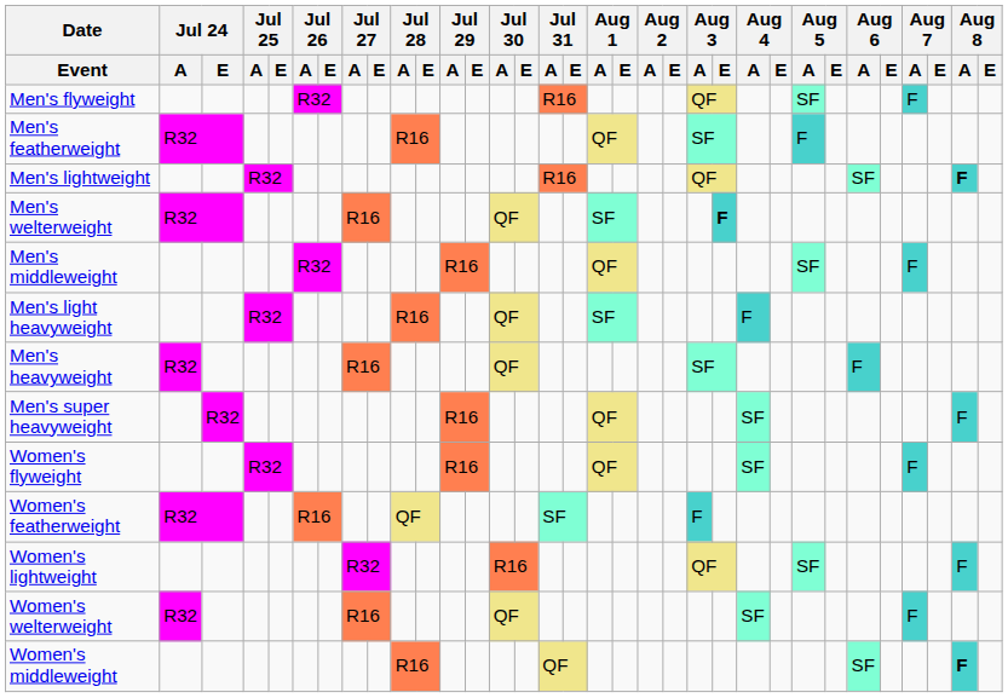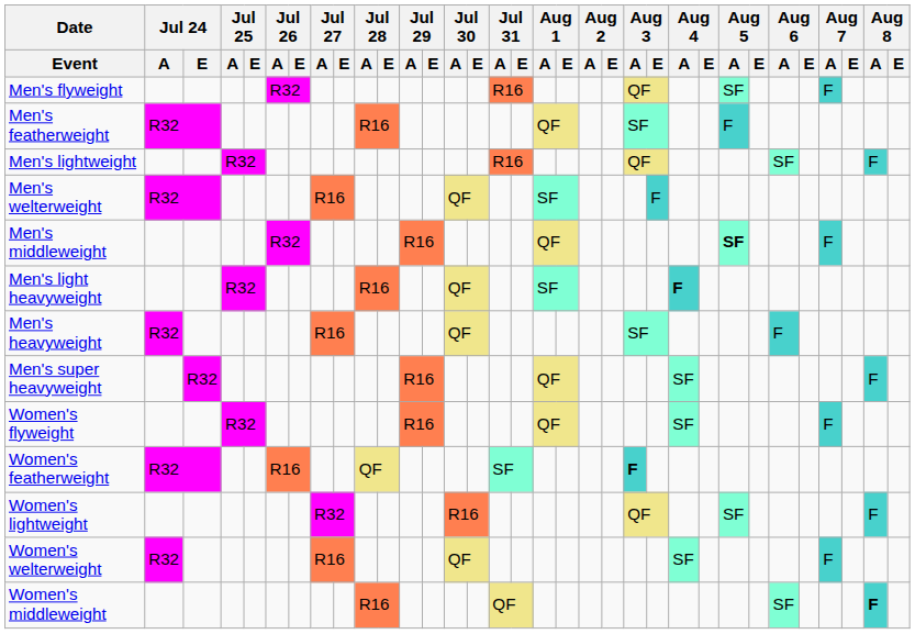Men's lightweight | Aug 8 / A: bold -> normal
Men's welterweight | Aug 3 / E: bold -> normal
Men's middleweight | Aug 5 / A: normal -> bold
Men's light heavyweight | Aug 4 / A: normal -> bold
Women's featherweight | Aug 3 / A: normal -> bold
